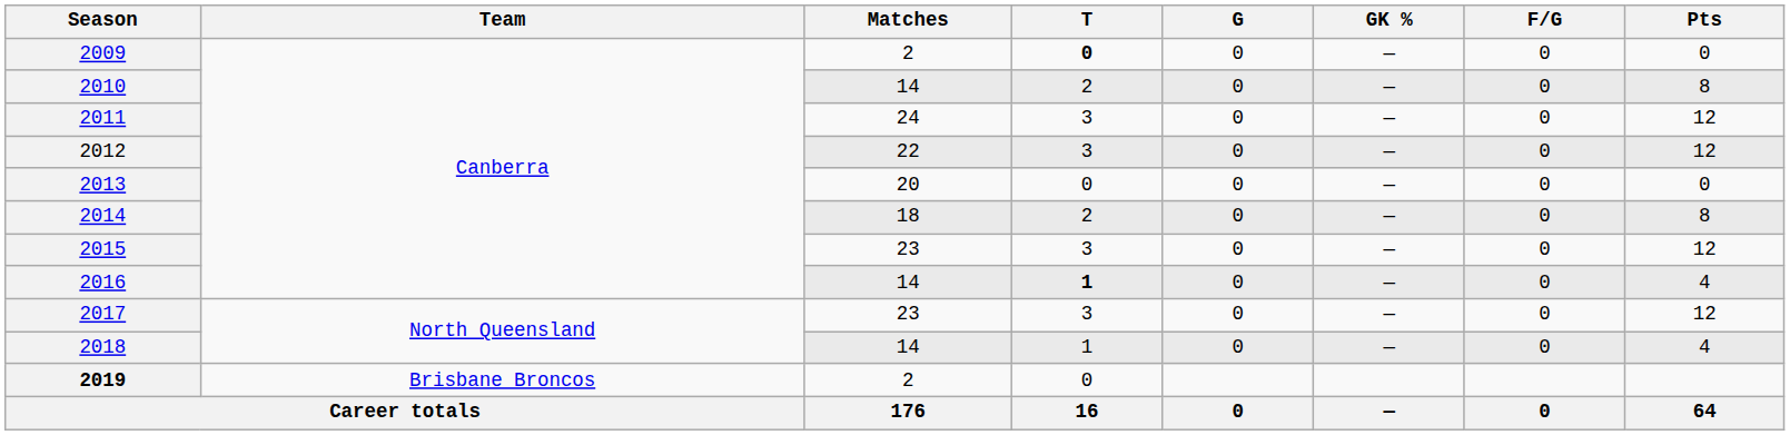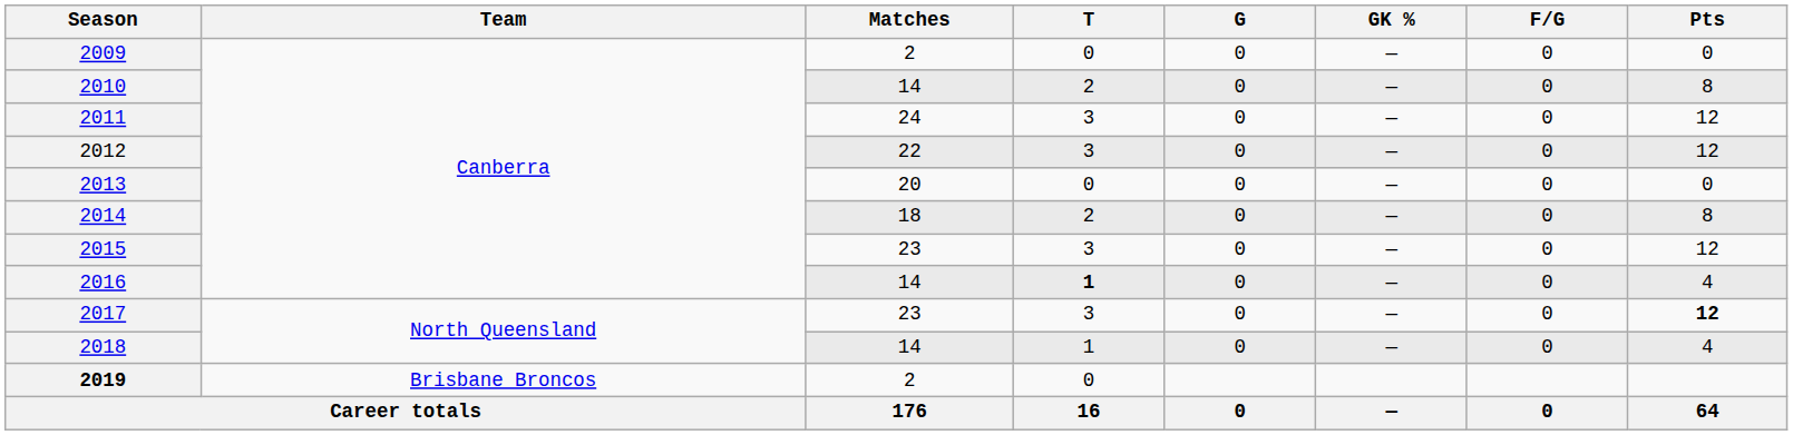2009 | T: bold -> normal
2017 | Pts: normal -> bold
